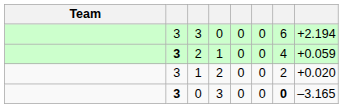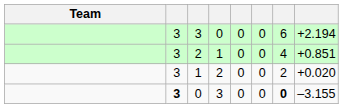row 3 | column 2: bold -> normal
row 3 | column 8: +0.059 -> +0.851
row 5 | column 8: –3.165 -> –3.155
